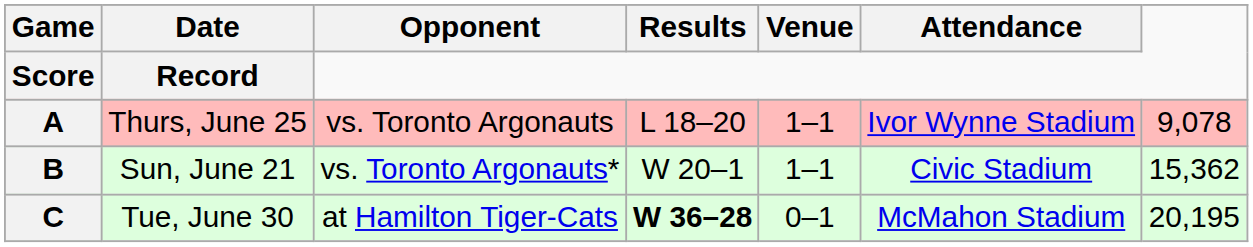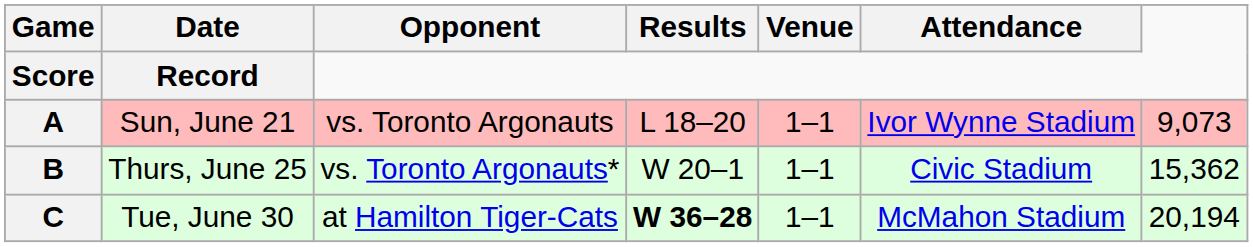A | Date / Record: Thurs, June 25 -> Sun, June 21
A | column 7: 9,078 -> 9,073
B | Date / Record: Sun, June 21 -> Thurs, June 25
C | Venue: 0–1 -> 1–1
C | column 7: 20,195 -> 20,194
